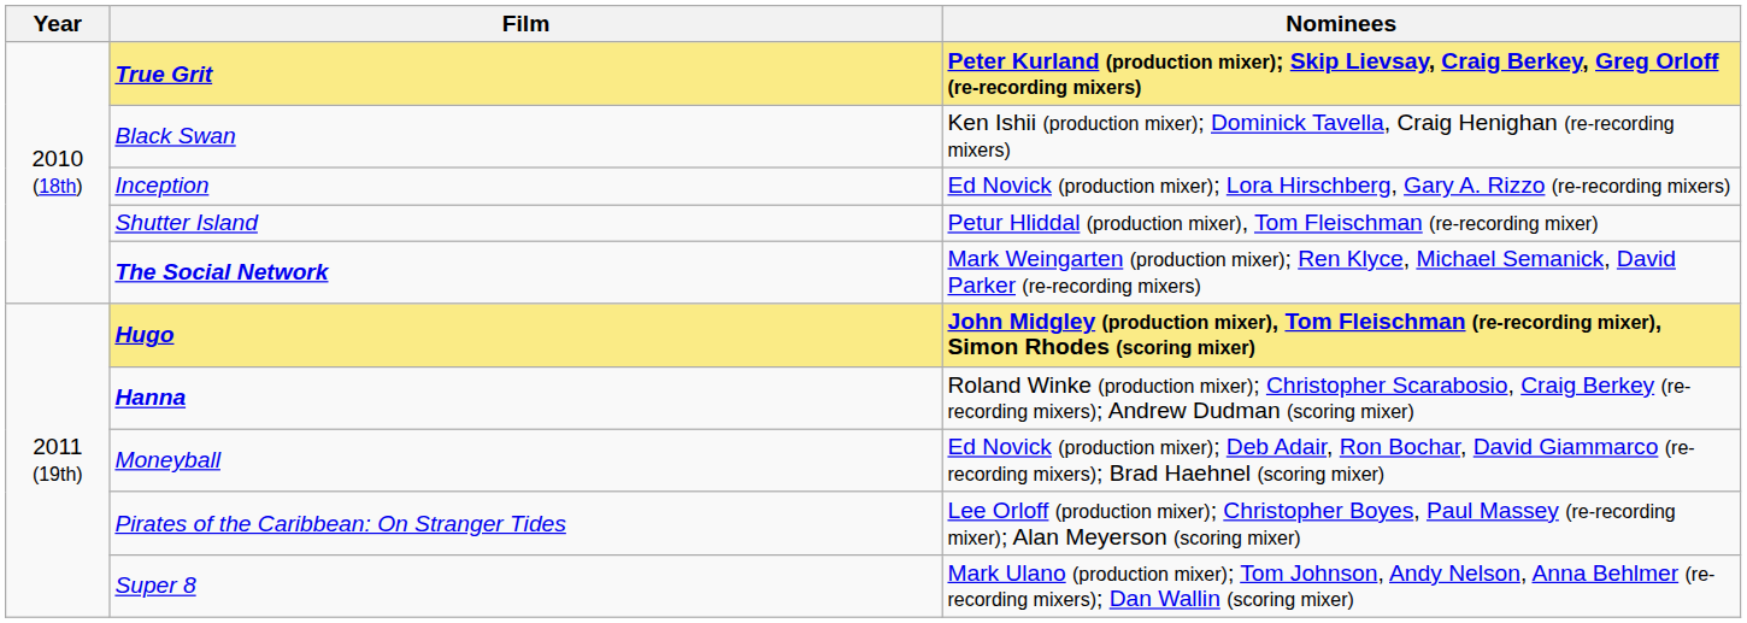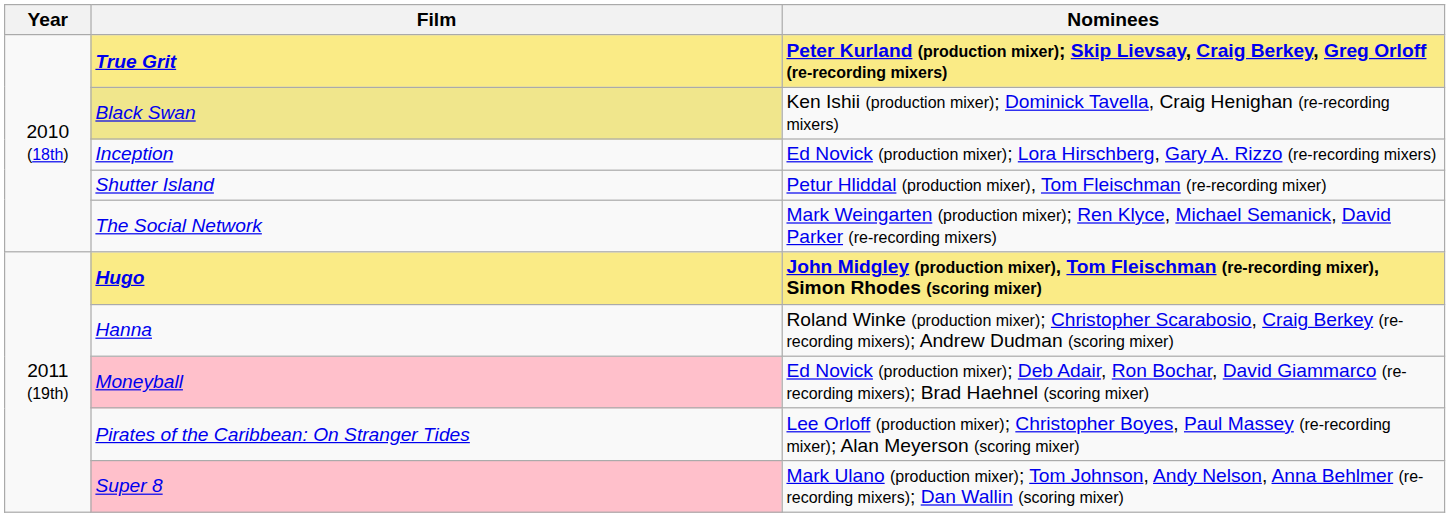Black Swan | Film: no background -> khaki background
The Social Network | Film: bold -> normal
Hanna | Film: bold -> normal
Moneyball | Film: no background -> pink background
Super 8 | Film: no background -> pink background
